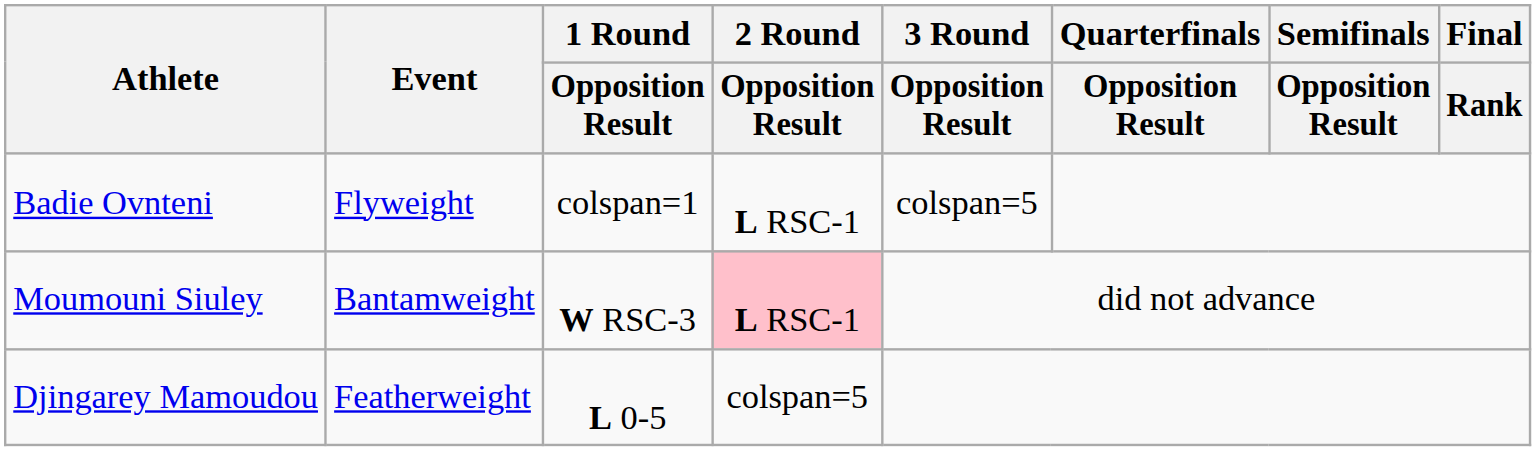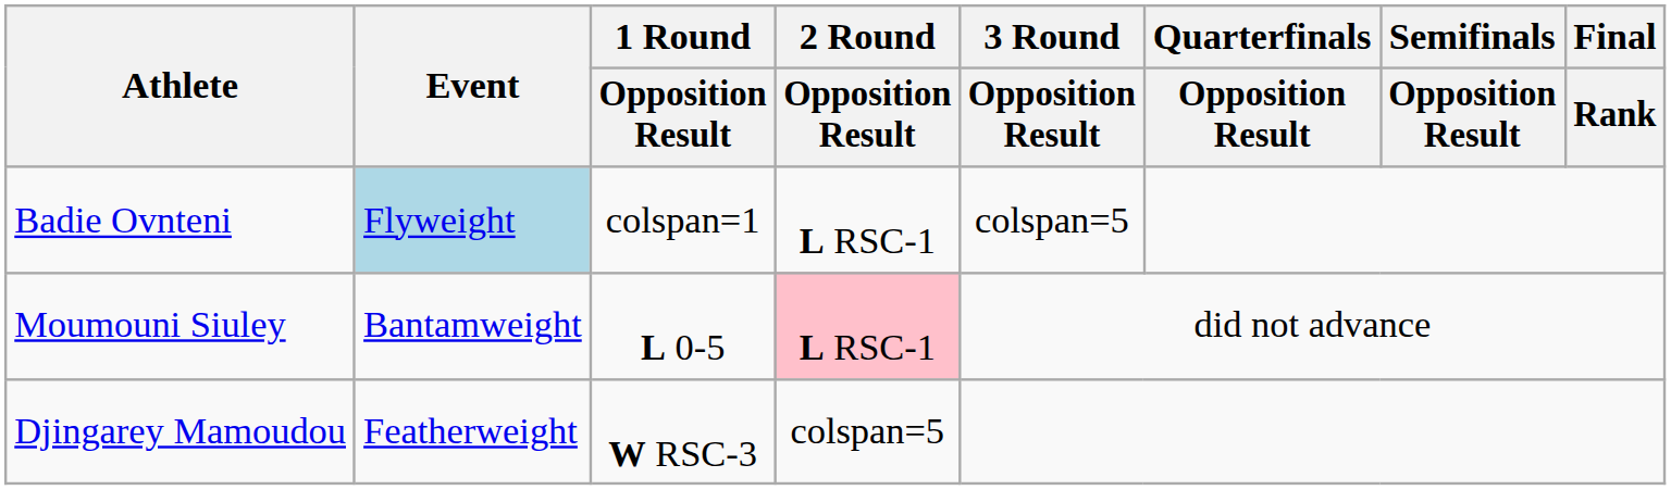Badie Ovnteni | Event: no background -> lightblue background
Moumouni Siuley | 1 Round / Opposition Result: W RSC-3 -> L 0-5
Djingarey Mamoudou | 1 Round / Opposition Result: L 0-5 -> W RSC-3
